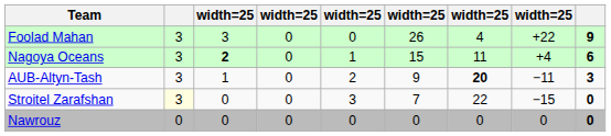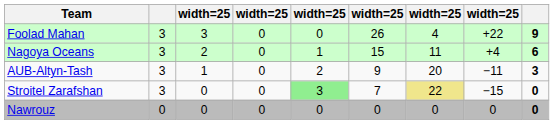Nagoya Oceans | column 3: bold -> normal
AUB-Altyn-Tash | column 7: bold -> normal
Stroitel Zarafshan | column 2: lightyellow background -> no background
Stroitel Zarafshan | column 5: no background -> lightgreen background
Stroitel Zarafshan | column 7: no background -> khaki background
